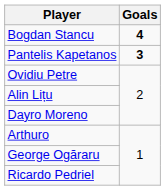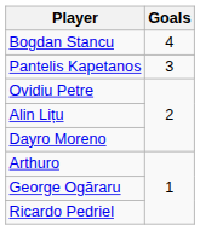Bogdan Stancu | Goals: bold -> normal
Pantelis Kapetanos | Goals: bold -> normal
